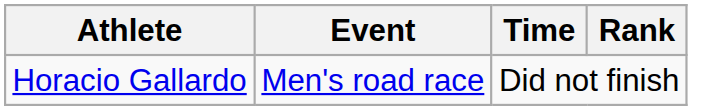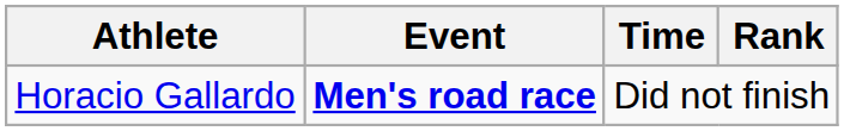Horacio Gallardo | Event: normal -> bold
